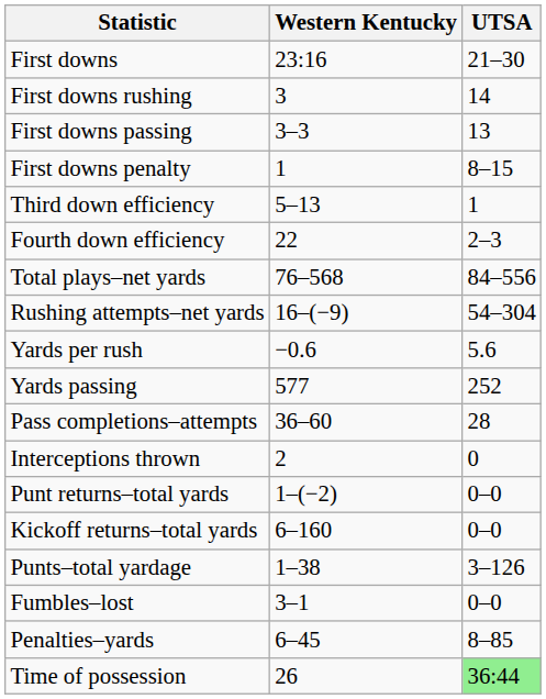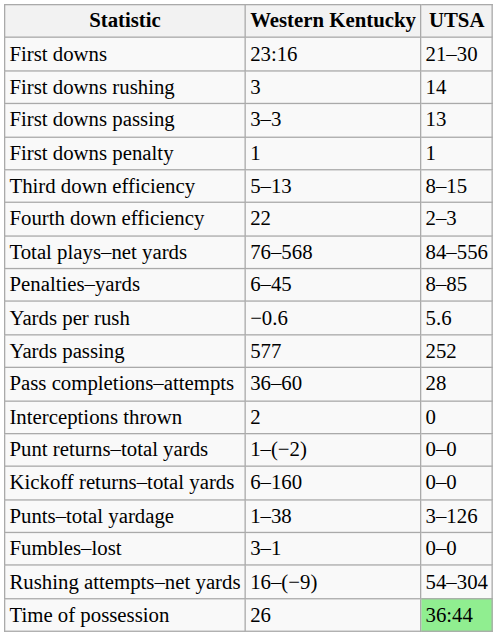First downs penalty | UTSA: 8–15 -> 1
Third down efficiency | UTSA: 1 -> 8–15
rows swapped: Rushing attempts–net yards <-> Penalties–yards
